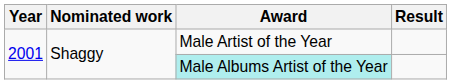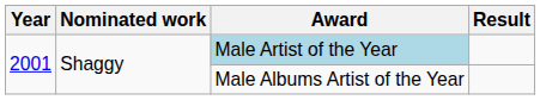Male Artist of the Year | Award: no background -> lightblue background
Male Albums Artist of the Year | Award: paleturquoise background -> no background
